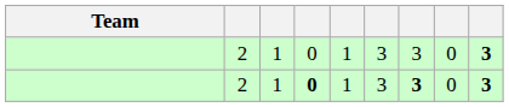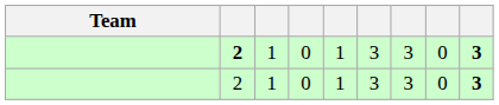row 2 | column 2: normal -> bold
row 3 | column 4: bold -> normal
row 3 | column 7: bold -> normal
